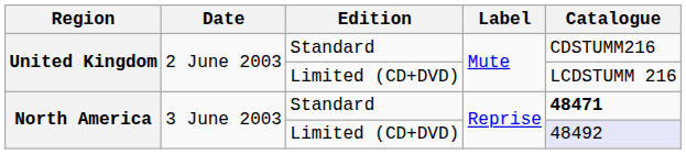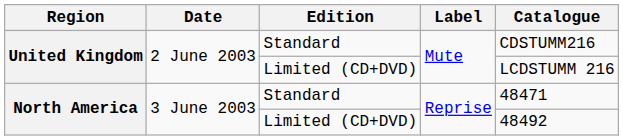North America / Standard | Catalogue: bold -> normal
North America / Limited (CD+DVD) | Catalogue: lavender background -> no background
